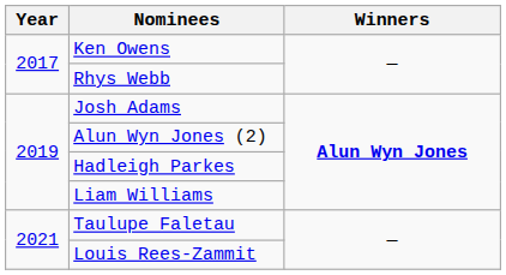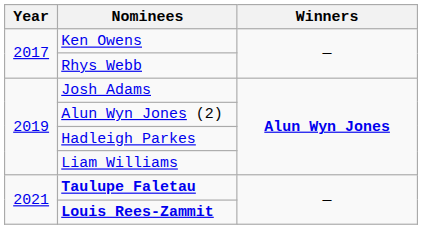Taulupe Faletau | Nominees: normal -> bold
Louis Rees-Zammit | Nominees: normal -> bold
